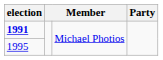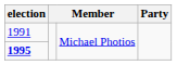1991 | election: bold -> normal
1995 | election: normal -> bold
